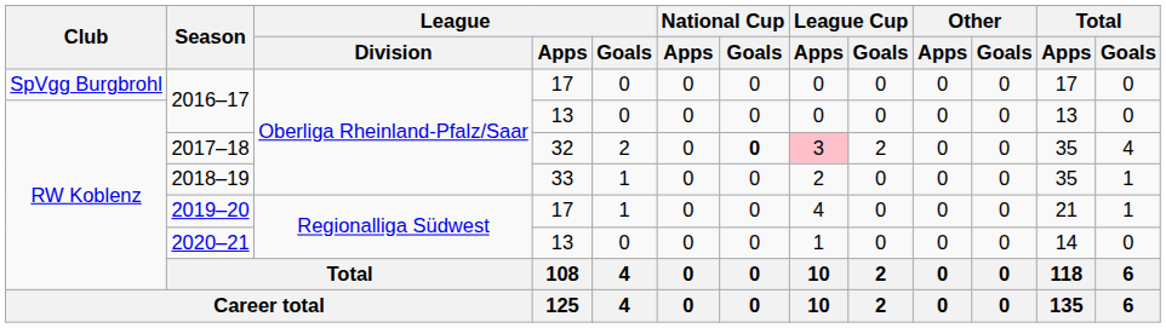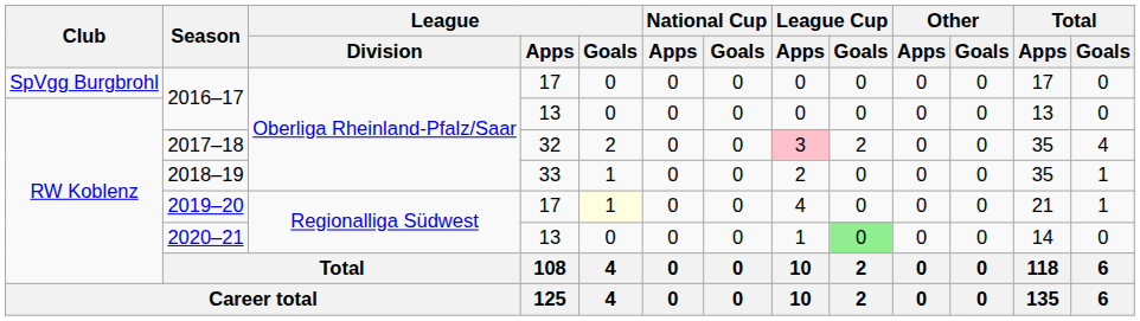2017–18 | National Cup / Goals: bold -> normal
2019–20 | League / Goals: no background -> lightyellow background
2020–21 | League Cup / Goals: no background -> lightgreen background
